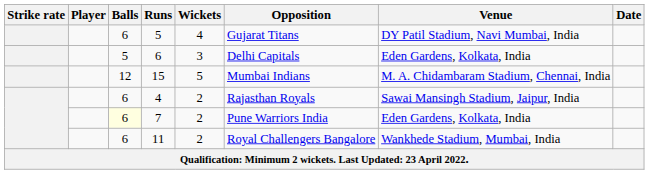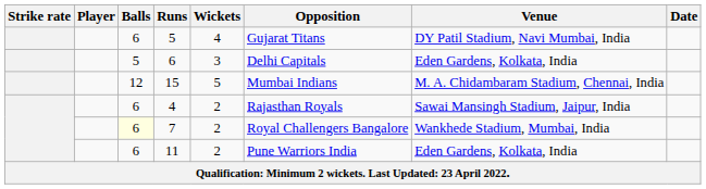7 | Opposition: Pune Warriors India -> Royal Challengers Bangalore
7 | Venue: Eden Gardens, Kolkata, India -> Wankhede Stadium, Mumbai, India
11 | Opposition: Royal Challengers Bangalore -> Pune Warriors India
11 | Venue: Wankhede Stadium, Mumbai, India -> Eden Gardens, Kolkata, India
